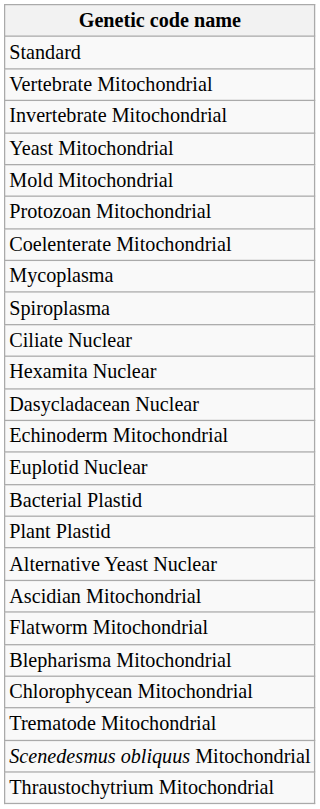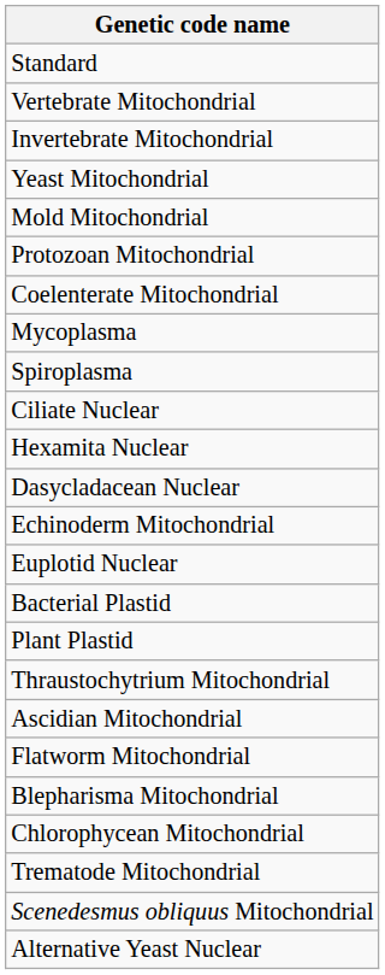row 18 | column 1: Alternative Yeast Nuclear -> Thraustochytrium Mitochondrial
row 25 | column 1: Thraustochytrium Mitochondrial -> Alternative Yeast Nuclear
